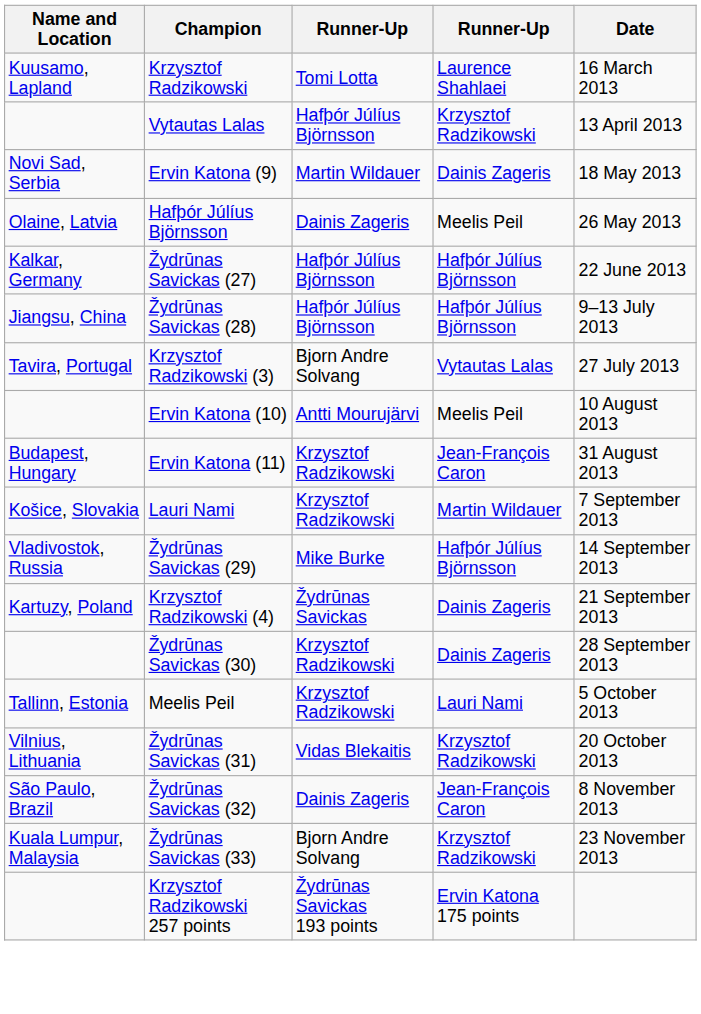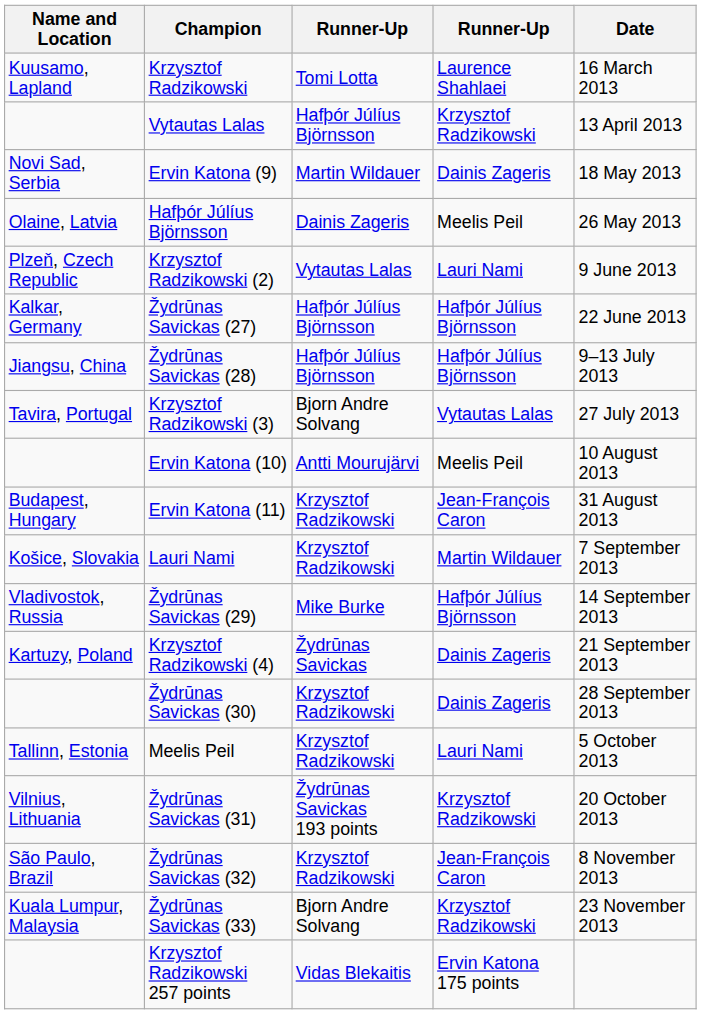+ row: Plzeň, Czech Republic | Krzysztof Radzikowski (2) | Vytautas Lalas | Lauri Nami | 9 June 2013
Žydrūnas Savickas (31) | column 3: Vidas Blekaitis -> Žydrūnas Savickas 193 points
Žydrūnas Savickas (32) | column 3: Dainis Zageris -> Krzysztof Radzikowski
Krzysztof Radzikowski 257 points | column 3: Žydrūnas Savickas 193 points -> Vidas Blekaitis
